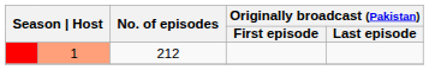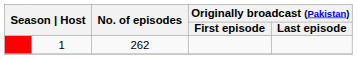row 3 | column 2: lightsalmon background -> no background
row 3 | No. of episodes: 212 -> 262
